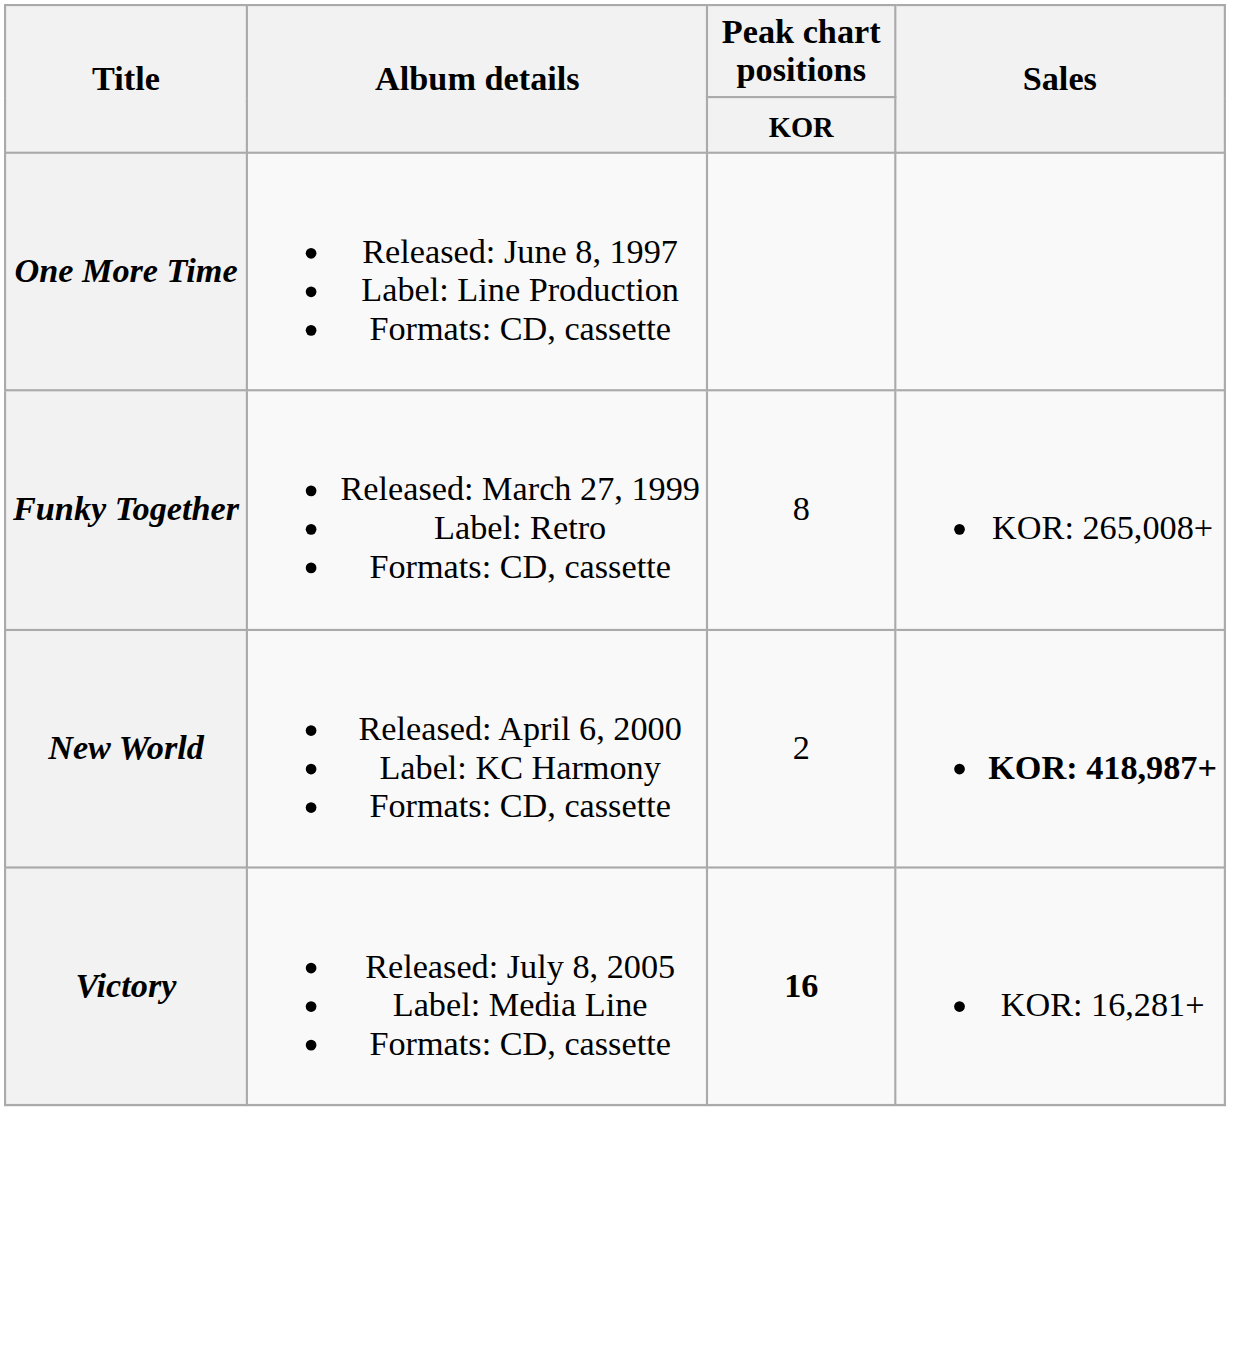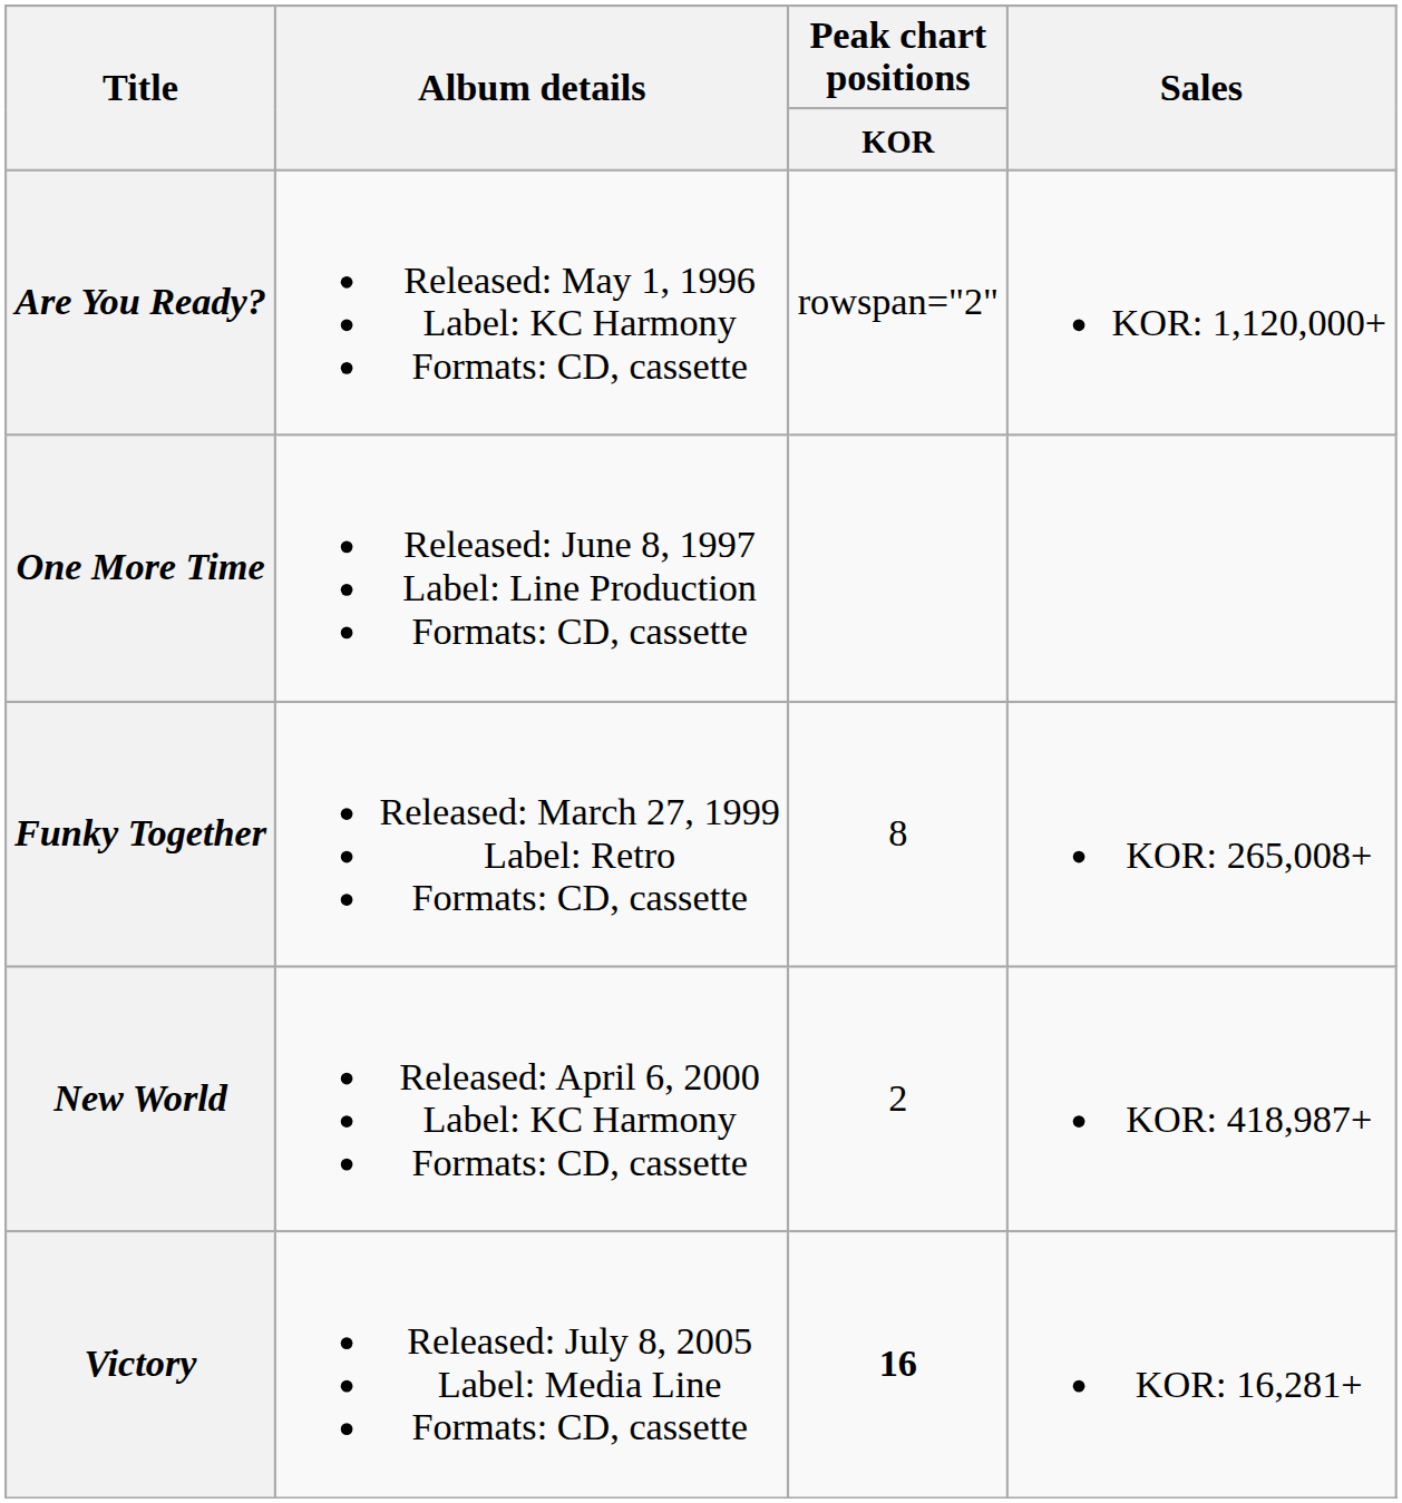+ row: Are You Ready? | Released: May 1, 1996 Label: KC Harmony Formats: CD, cassette | rowspan="2" | KOR: 1,120,000+
New World | Sales: bold -> normal
